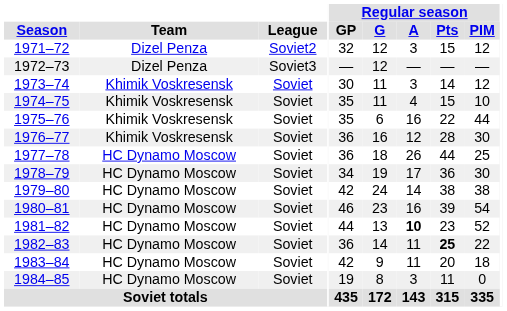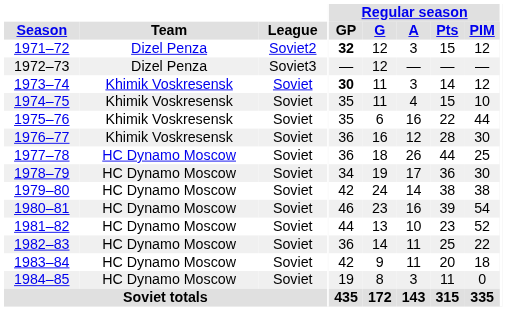1971–72 | Regular season / GP: normal -> bold
1973–74 | Regular season / GP: normal -> bold
1981–82 | Regular season / A: bold -> normal
1982–83 | Regular season / Pts: bold -> normal
